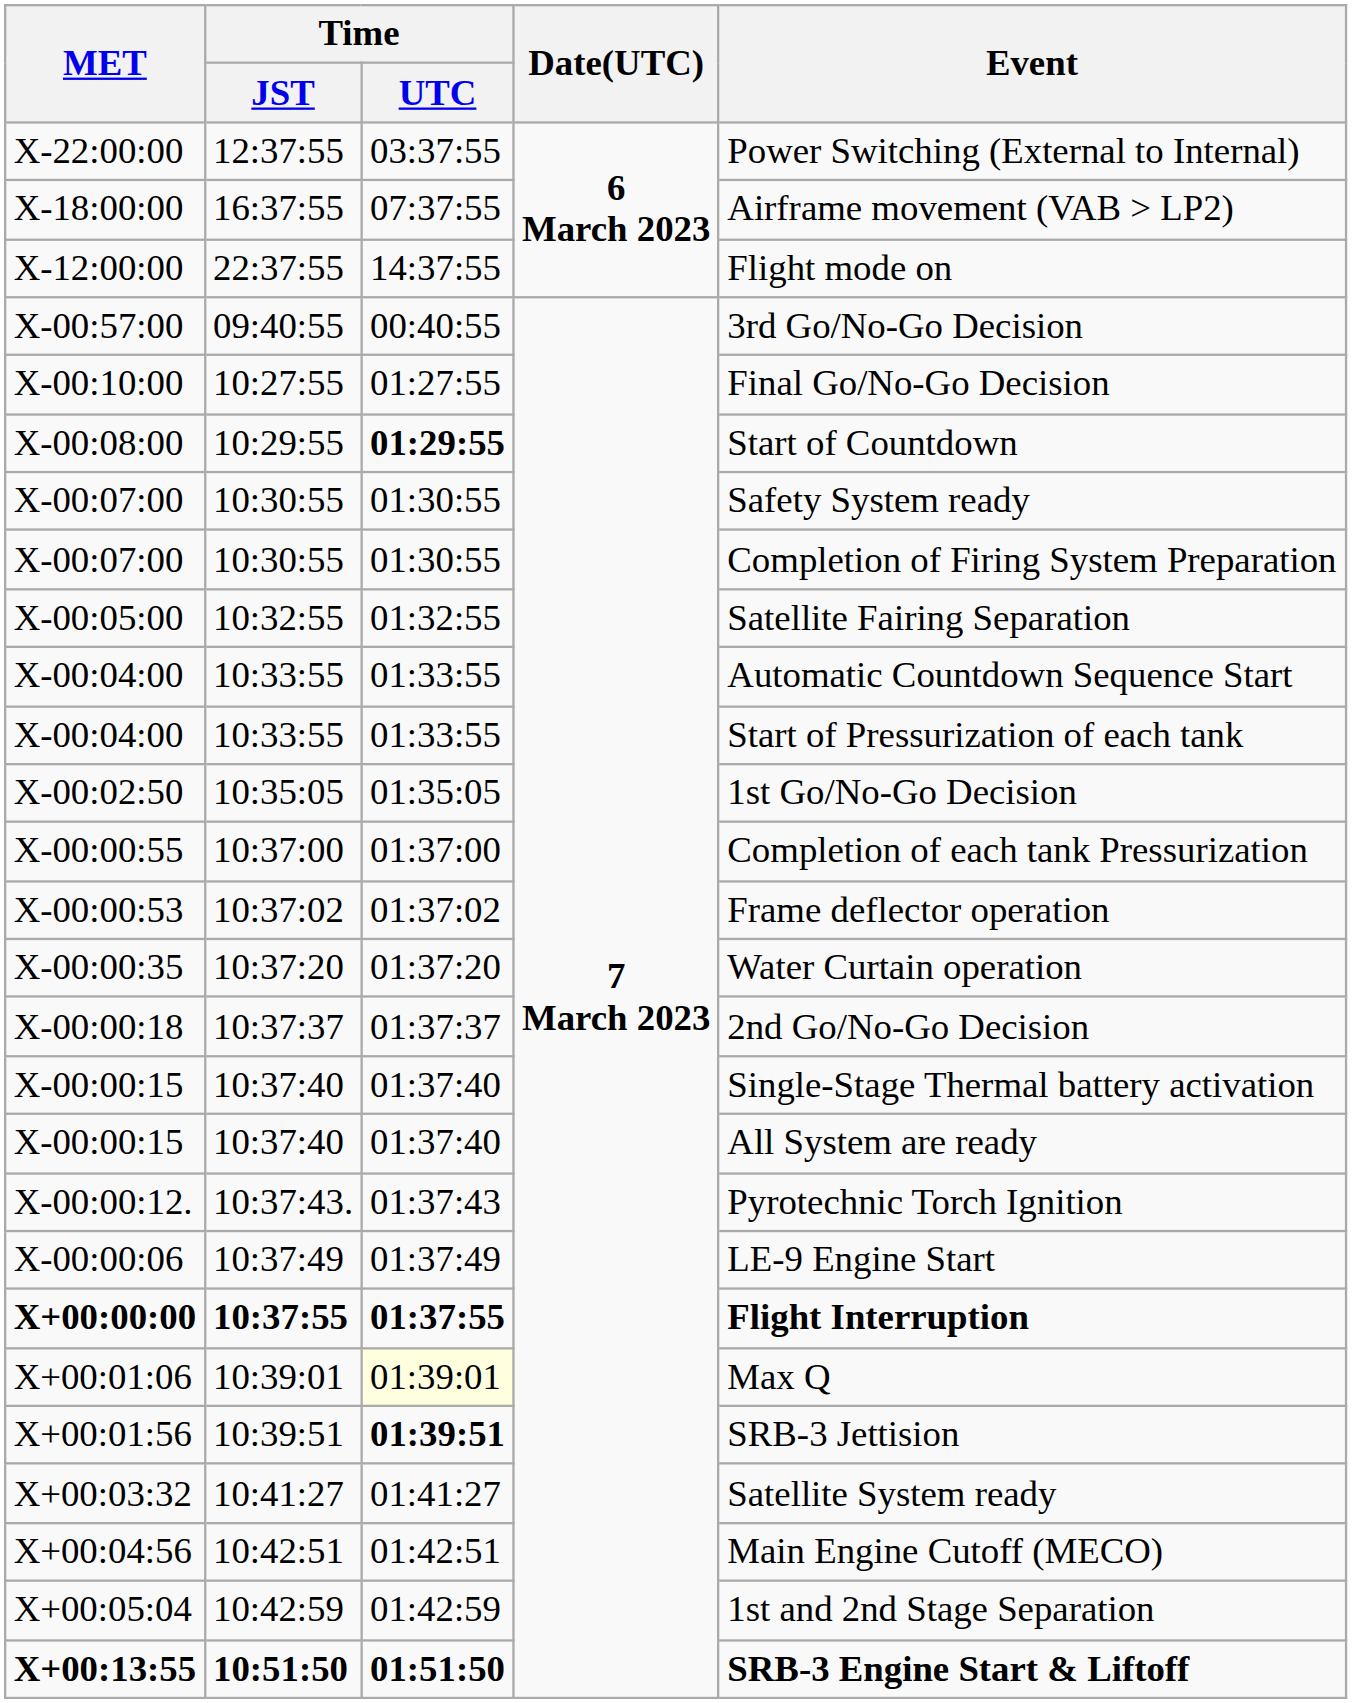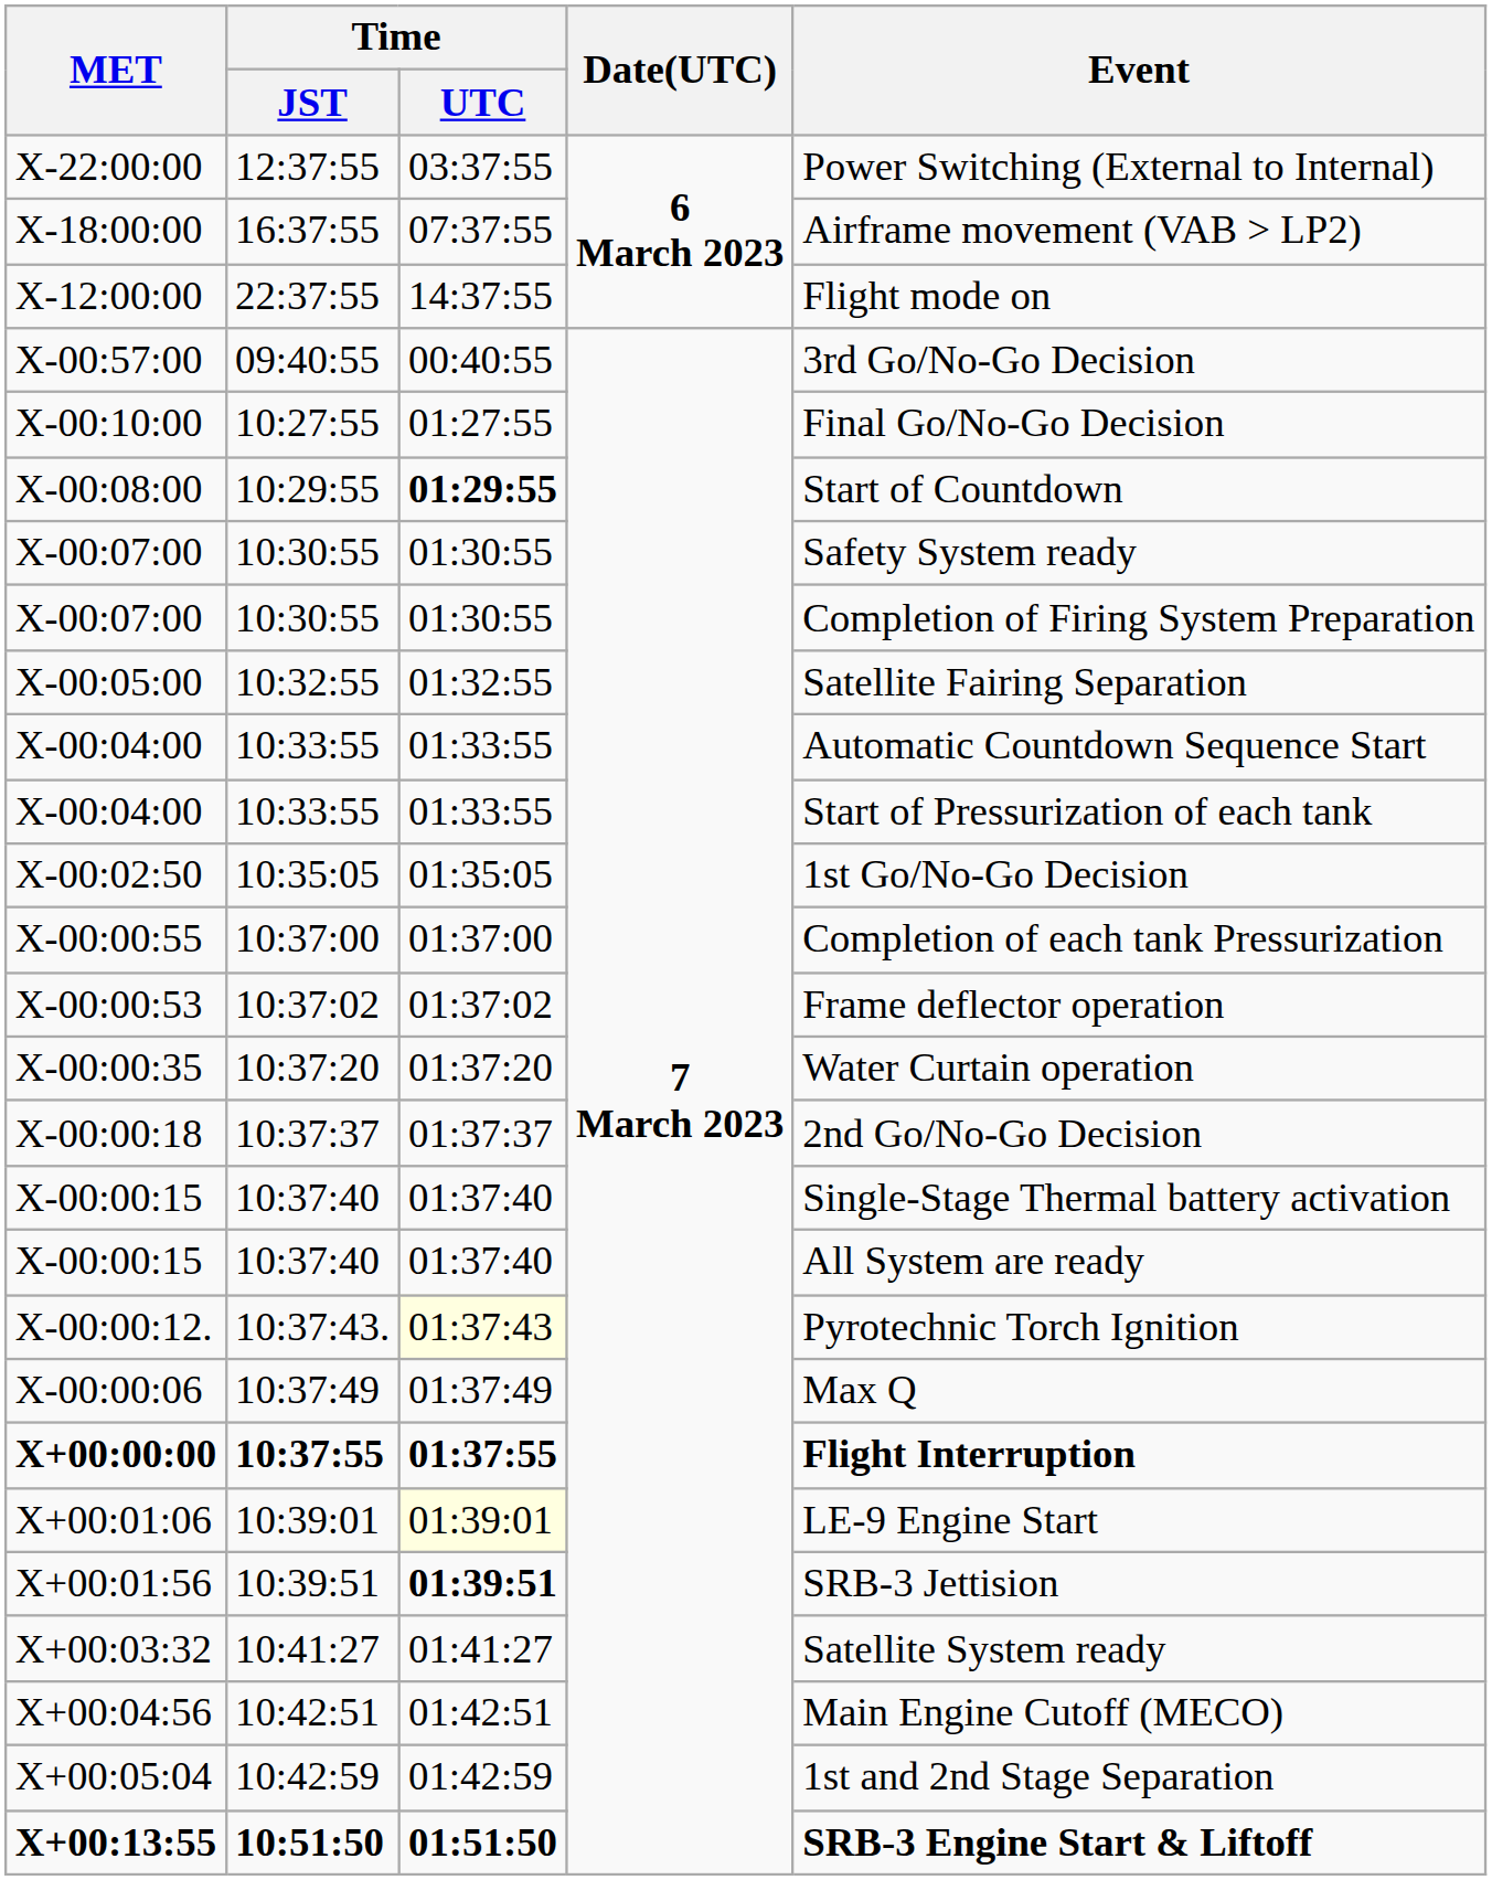X-00:00:12. | Time / UTC: no background -> lightyellow background
X-00:00:06 | Event: LE-9 Engine Start -> Max Q
X+00:01:06 | Event: Max Q -> LE-9 Engine Start
